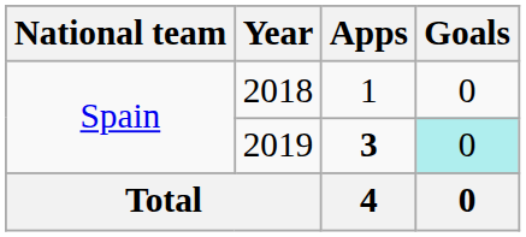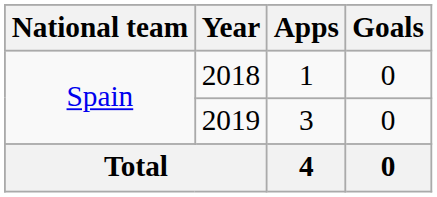2019 | Apps: bold -> normal
2019 | Goals: paleturquoise background -> no background
